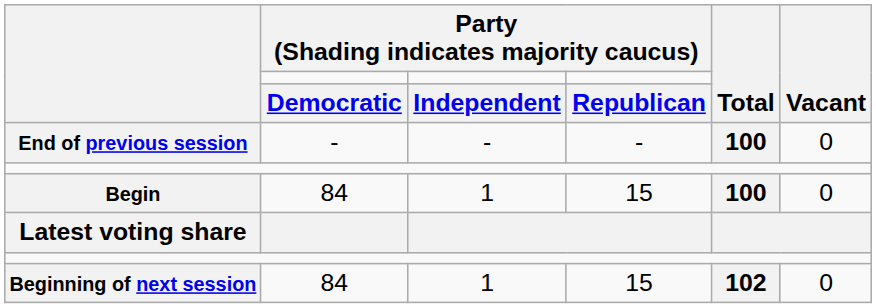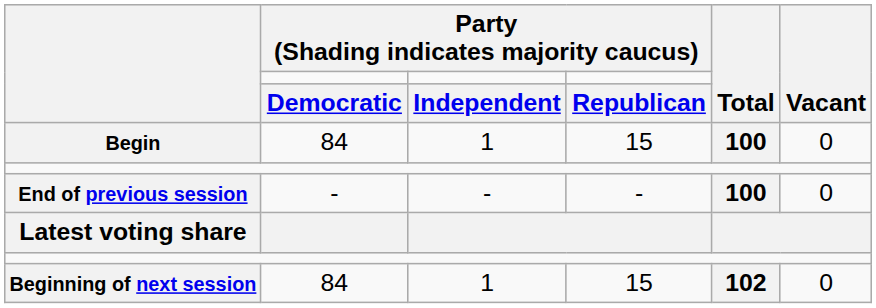rows swapped: End of previous session <-> Begin
